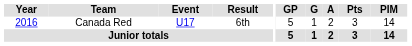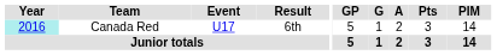Canada Red | Year: no background -> paleturquoise background
